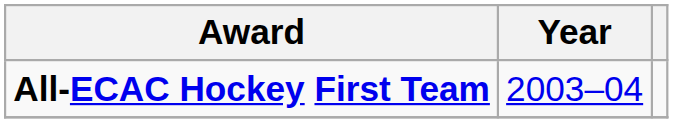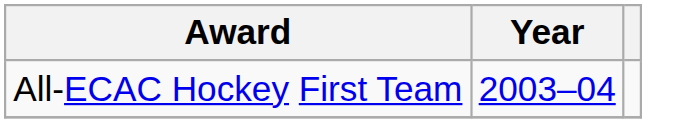row 2 | Award: bold -> normal
